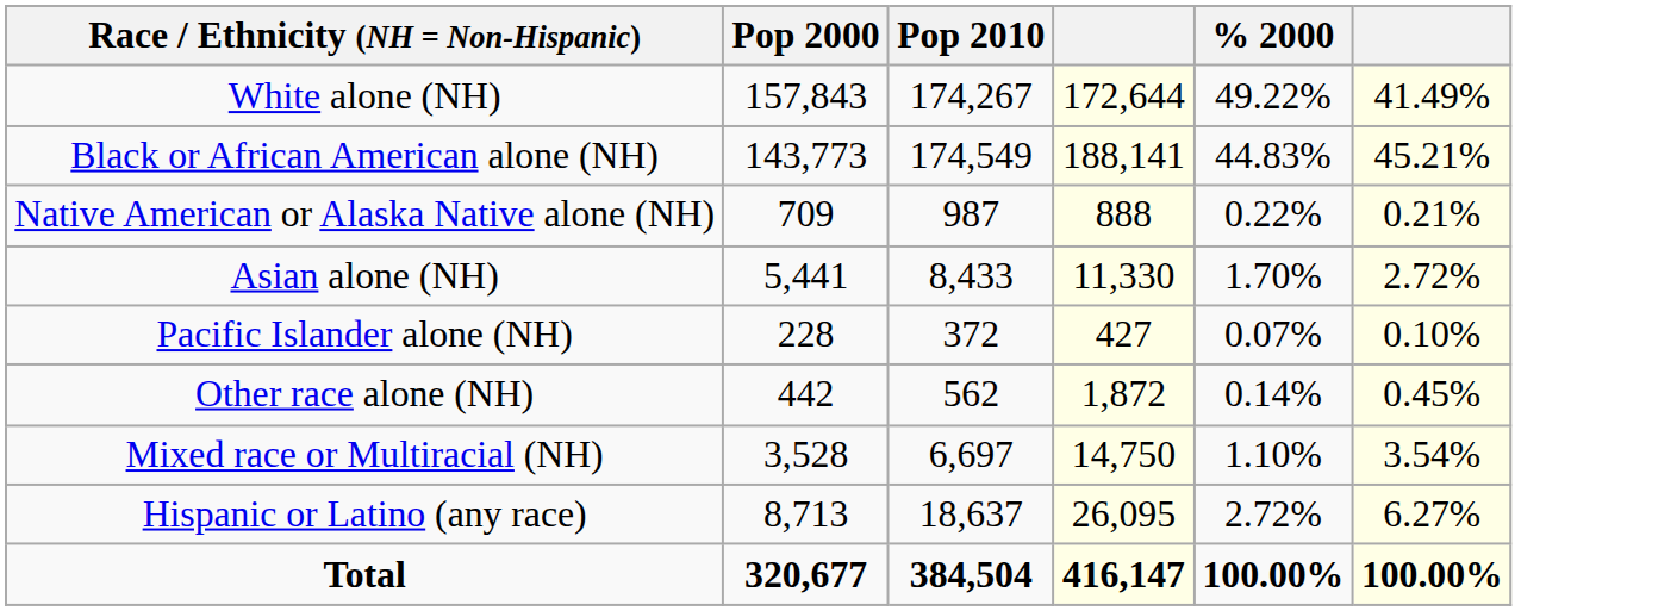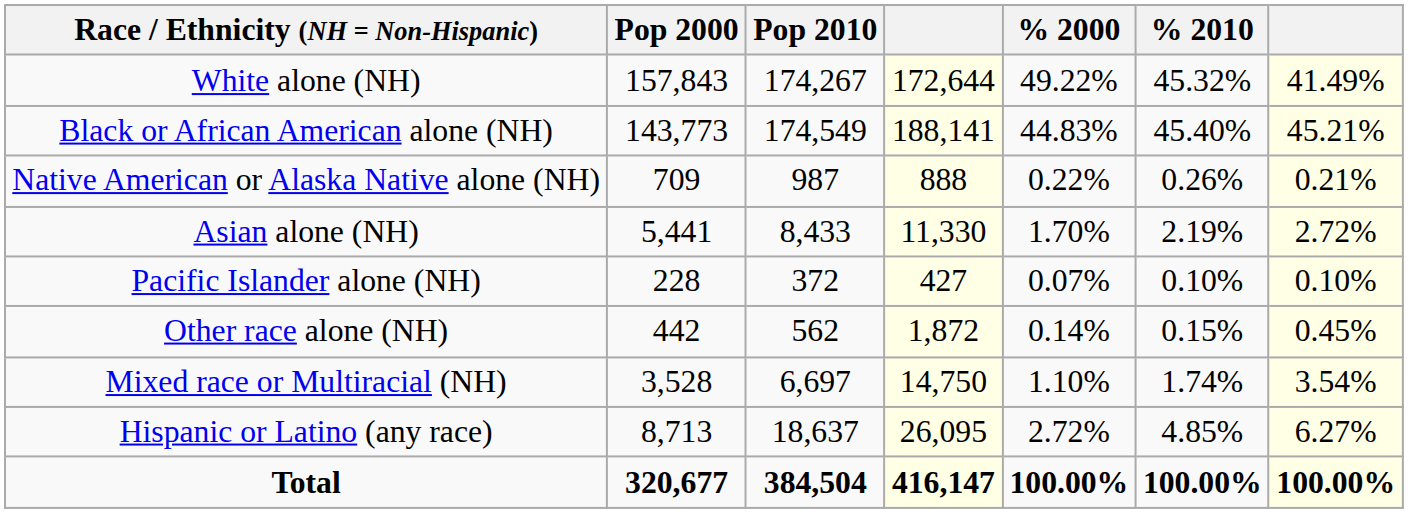+ column: % 2010 | 45.32% | 45.40% | 0.26% | 2.19% | 0.10% | 0.15% | 1.74% | 4.85% | 100.00%
